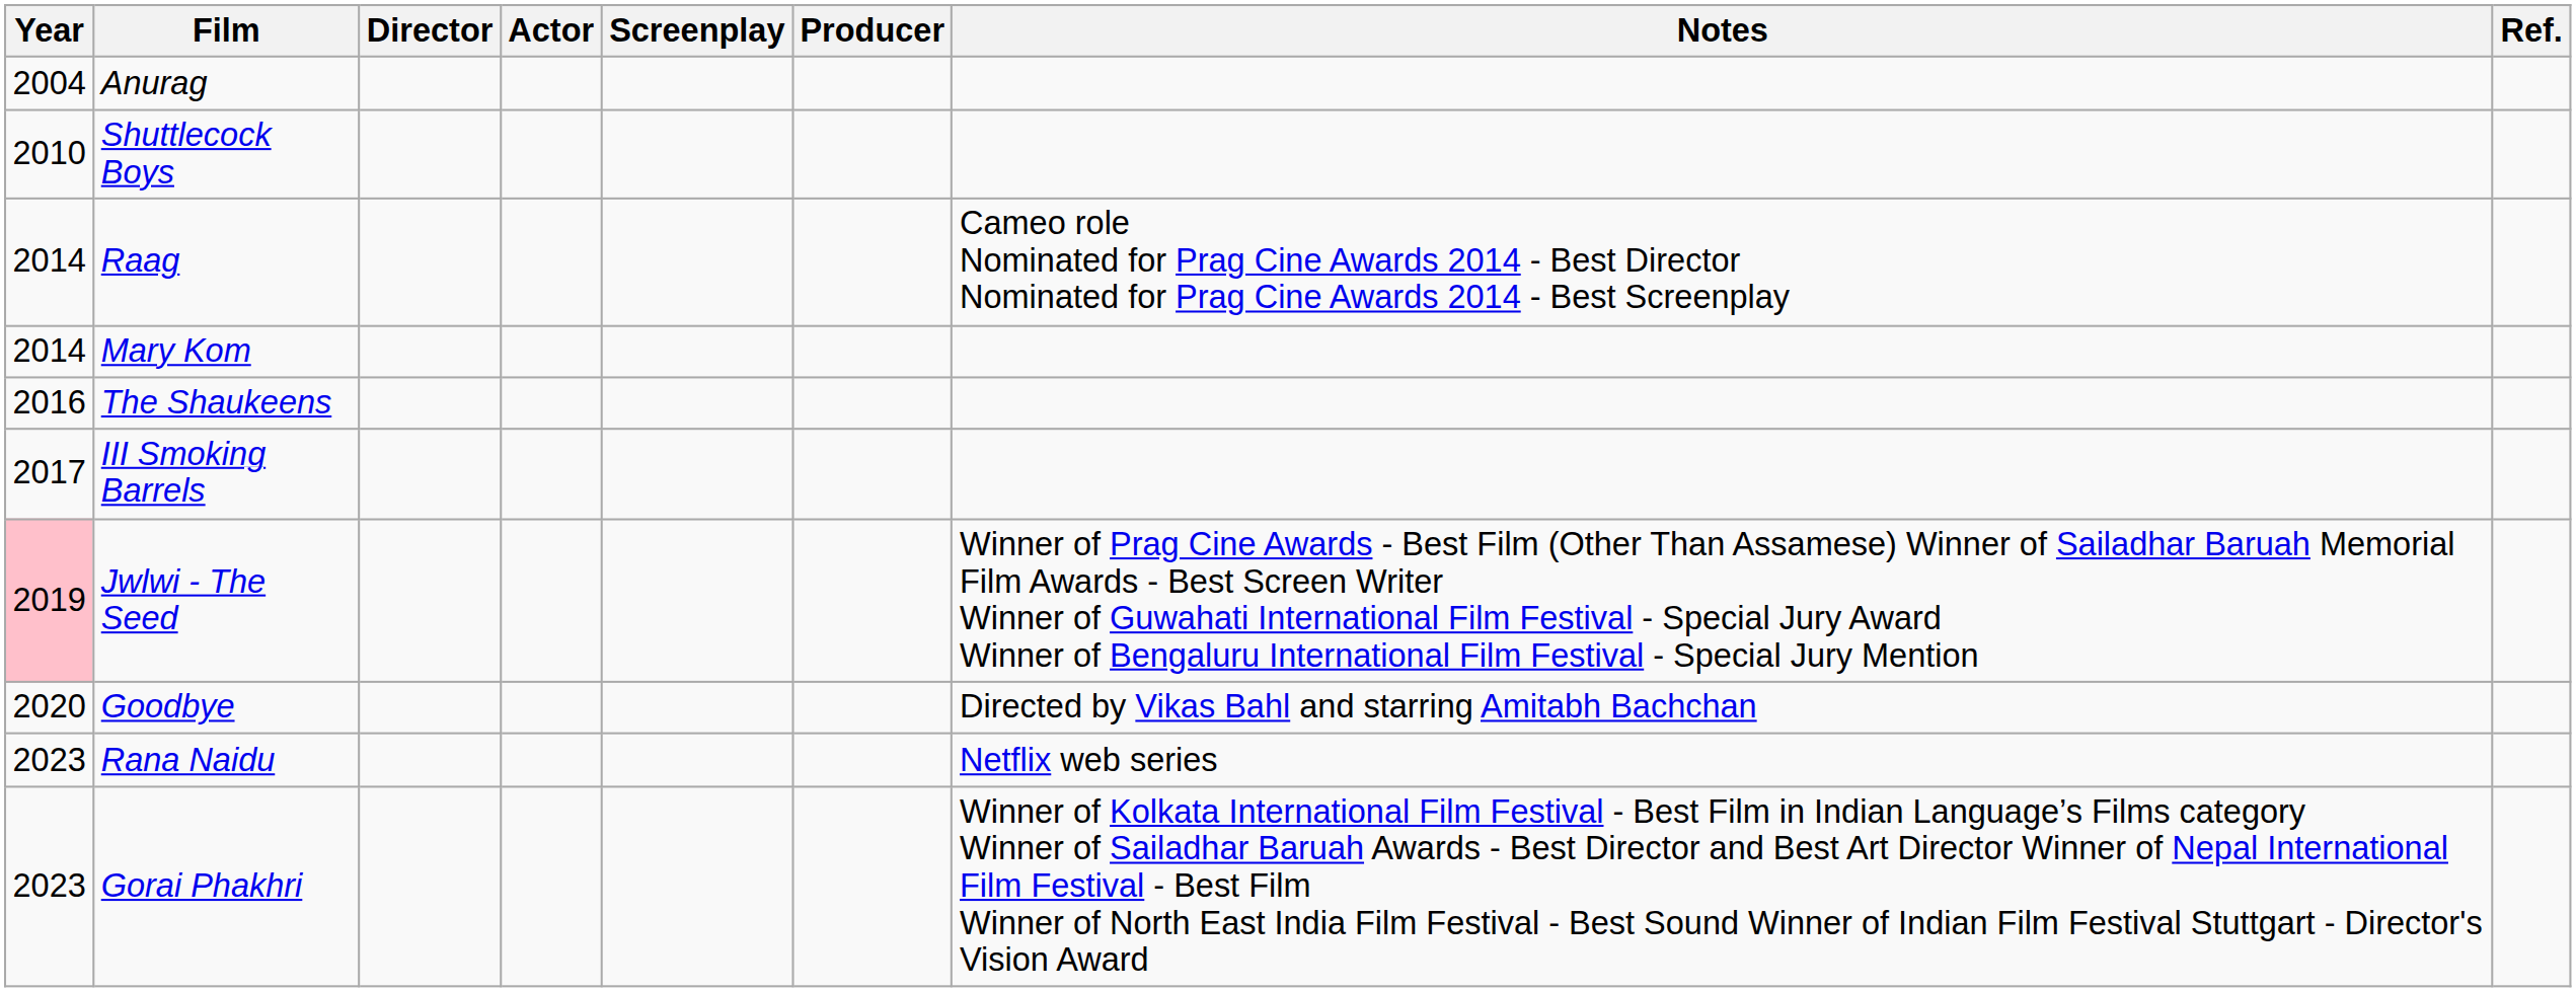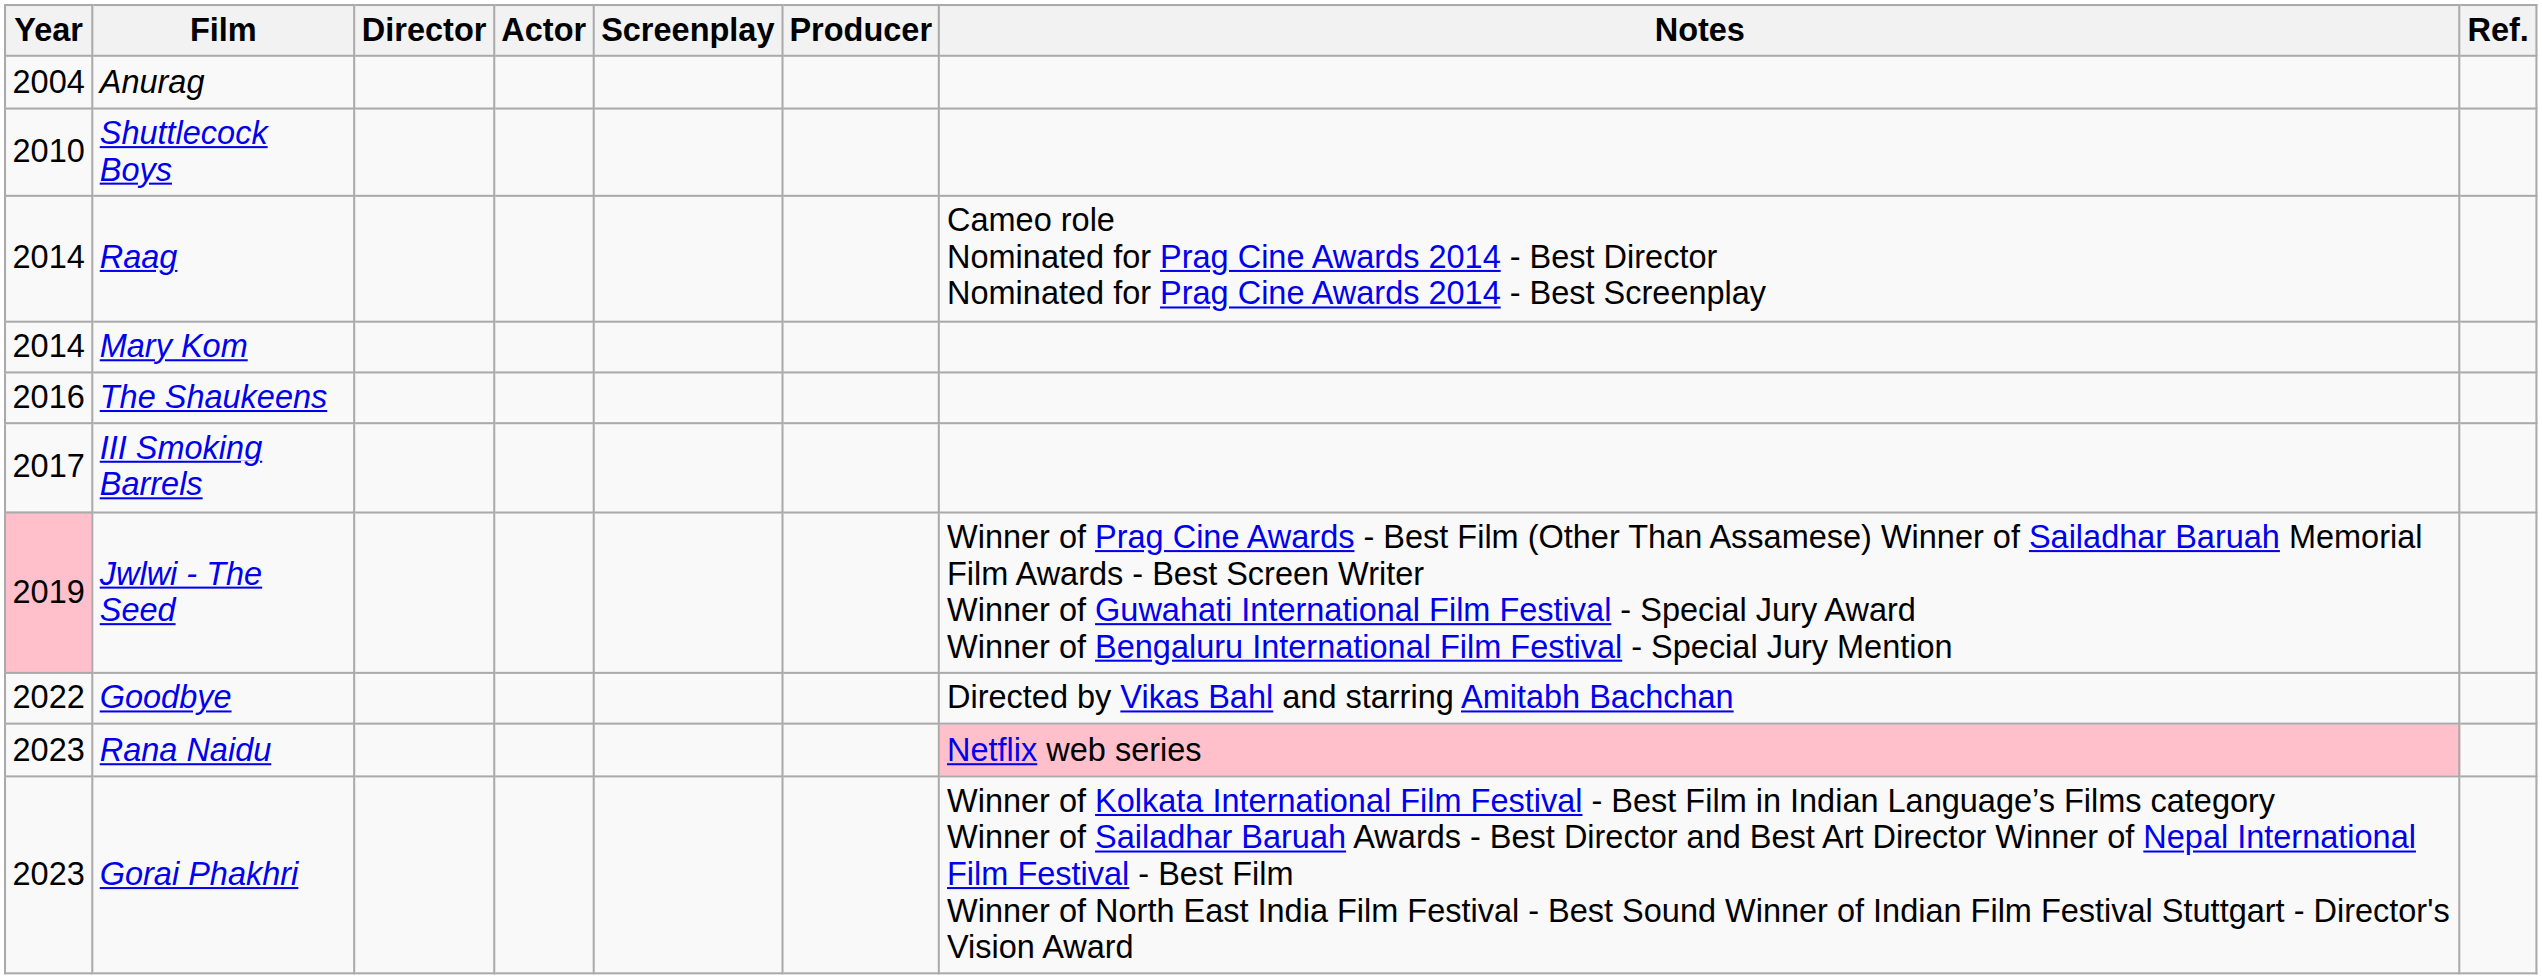Goodbye | Year: 2020 -> 2022
Rana Naidu | Notes: no background -> pink background
